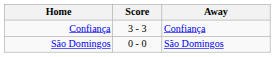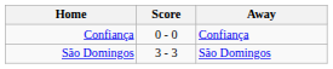row 2 | Score: 3 - 3 -> 0 - 0
row 3 | Score: 0 - 0 -> 3 - 3
